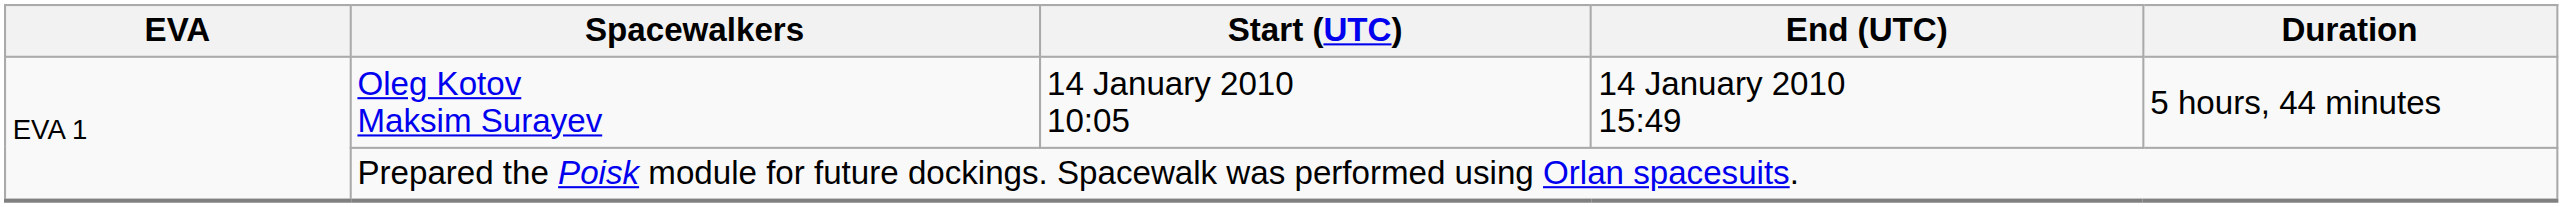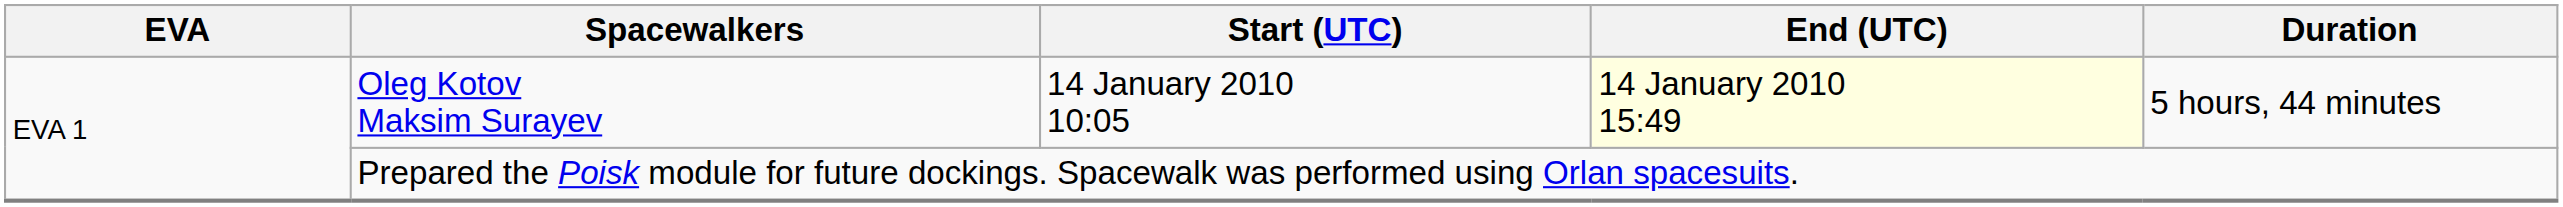Oleg Kotov Maksim Surayev | End (UTC): no background -> lightyellow background
